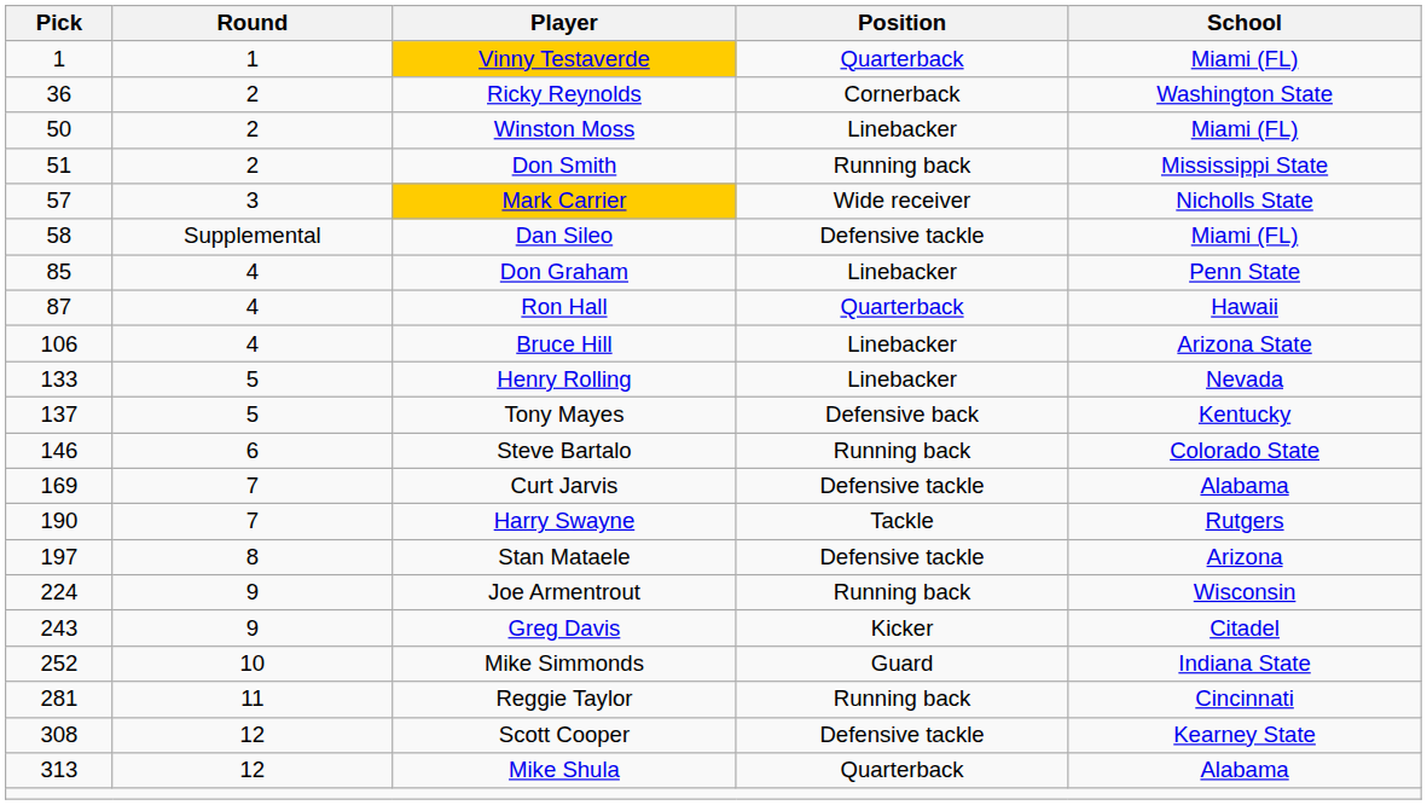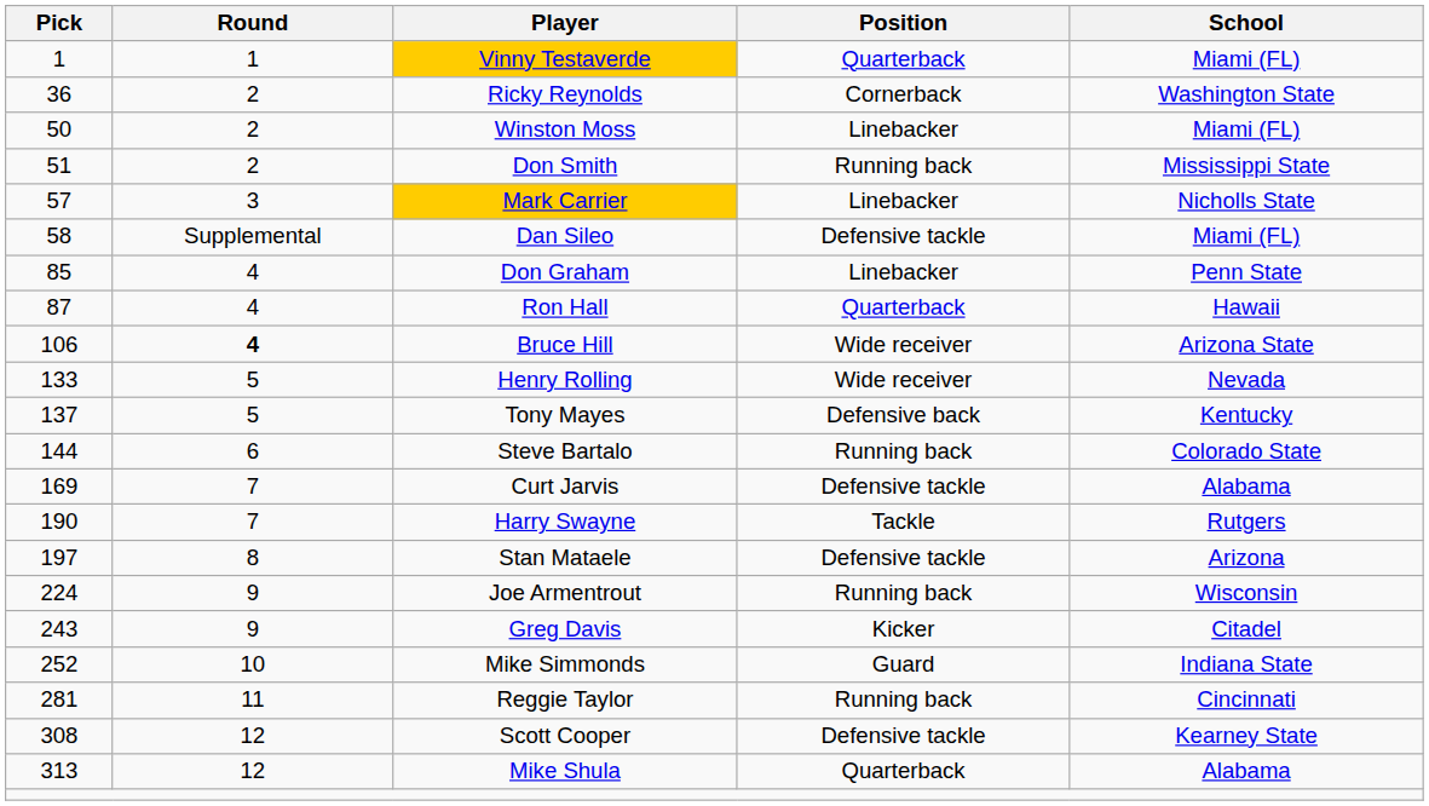Mark Carrier | Position: Wide receiver -> Linebacker
Bruce Hill | Round: normal -> bold
Bruce Hill | Position: Linebacker -> Wide receiver
Henry Rolling | Position: Linebacker -> Wide receiver
Steve Bartalo | Pick: 146 -> 144
